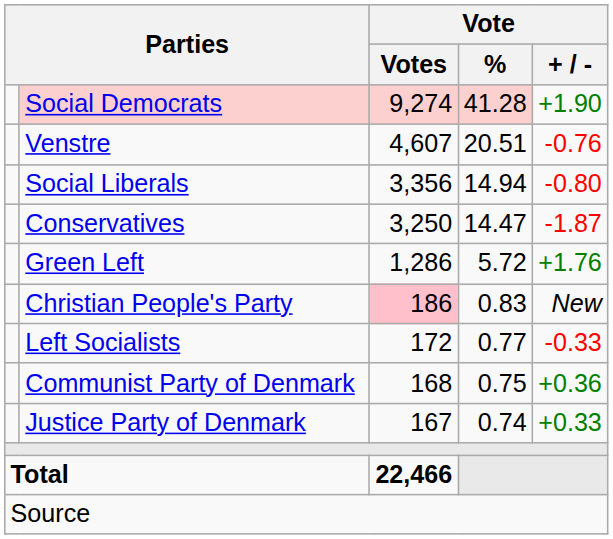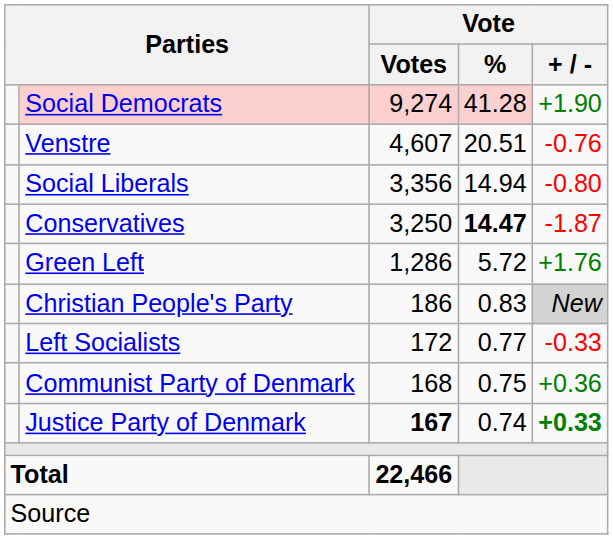Conservatives | Vote / %: normal -> bold
Christian People's Party | Vote / Votes: pink background -> no background
Christian People's Party | Vote / + / -: no background -> lightgrey background
Justice Party of Denmark | Vote / Votes: normal -> bold
Justice Party of Denmark | Vote / + / -: normal -> bold
